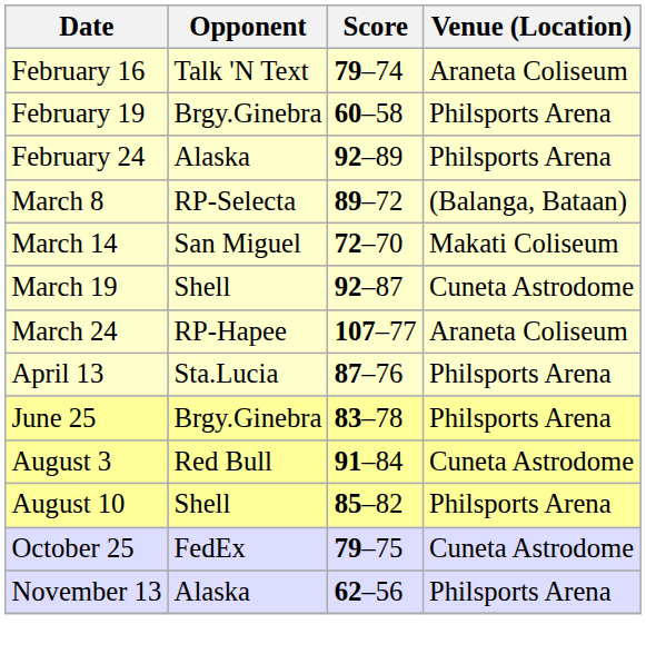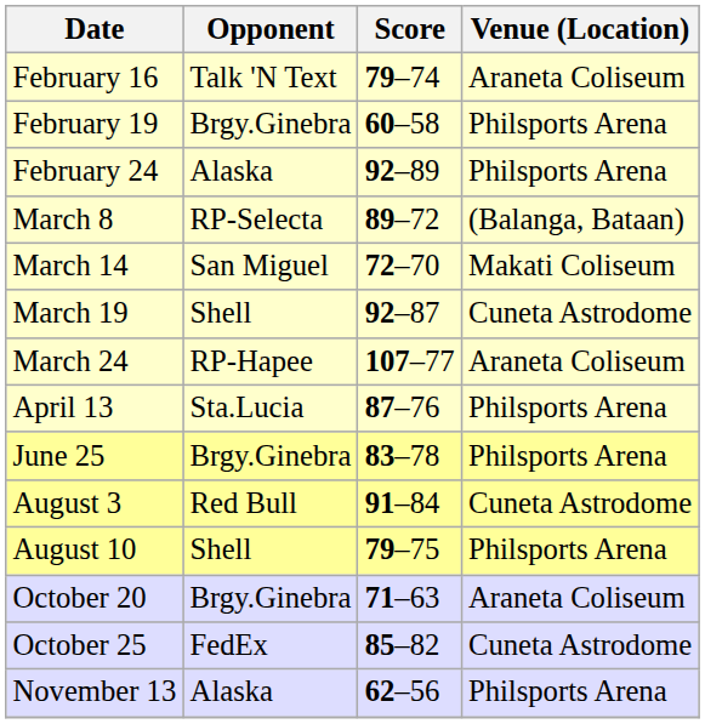August 10 | Score: 85–82 -> 79–75
+ row: October 20 | Brgy.Ginebra | 71–63 | Araneta Coliseum
October 25 | Score: 79–75 -> 85–82
